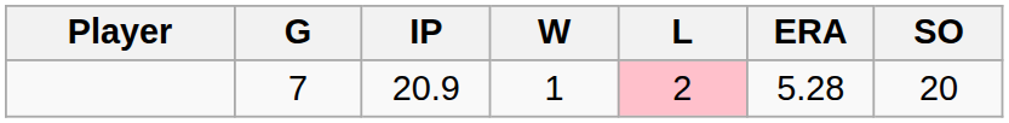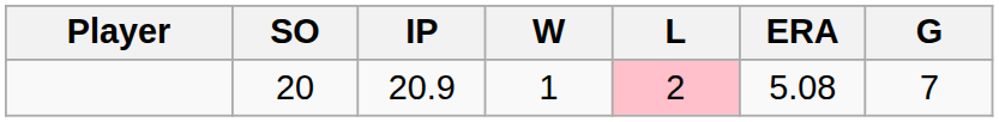columns swapped: G <-> SO
row 2 | ERA: 5.28 -> 5.08
